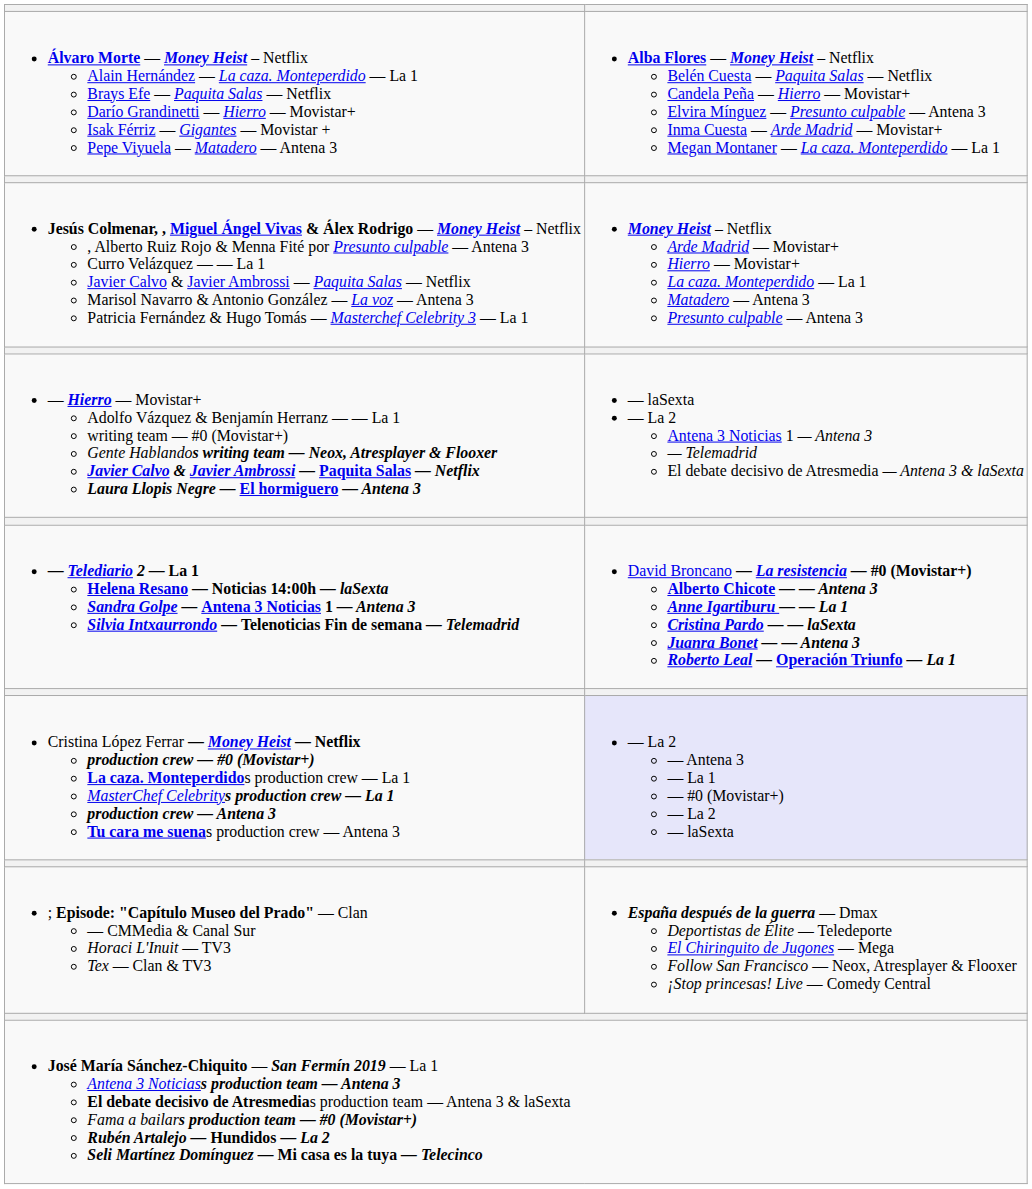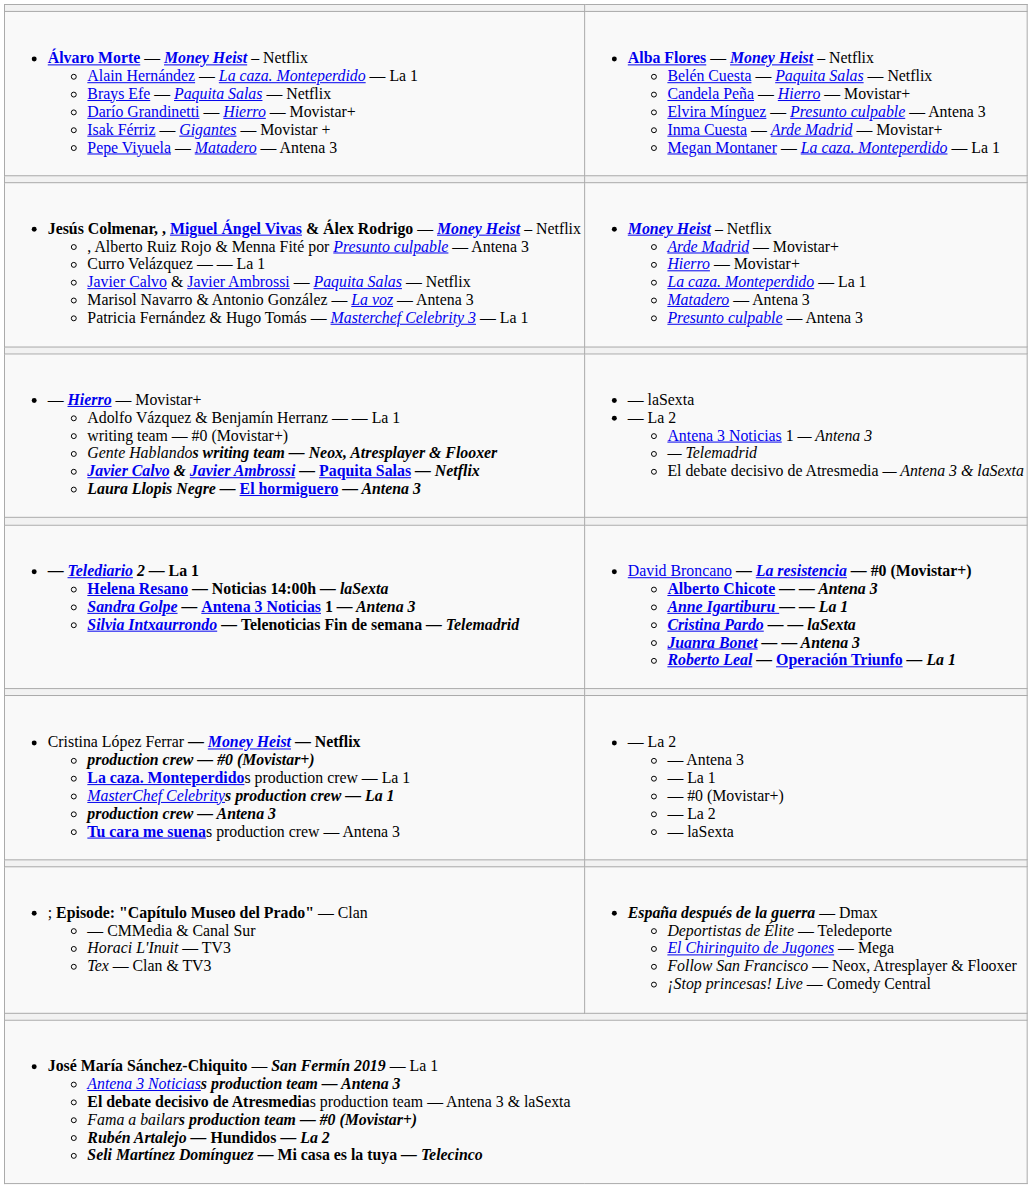row 10 | column 2: lavender background -> no background
